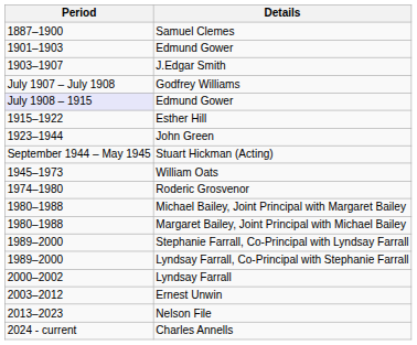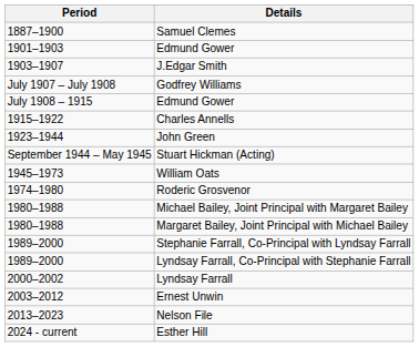row 6 | Period: lavender background -> no background
row 7 | Details: Esther Hill -> Charles Annells
row 19 | Details: Charles Annells -> Esther Hill
